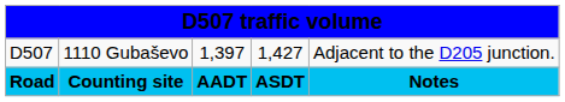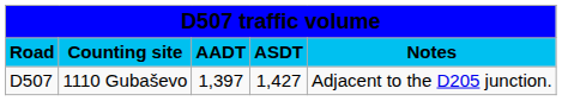rows swapped: Road <-> D507
